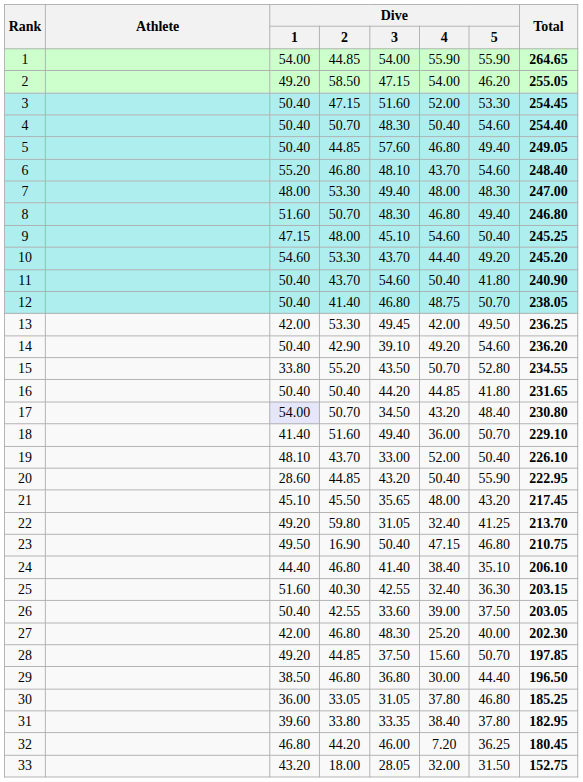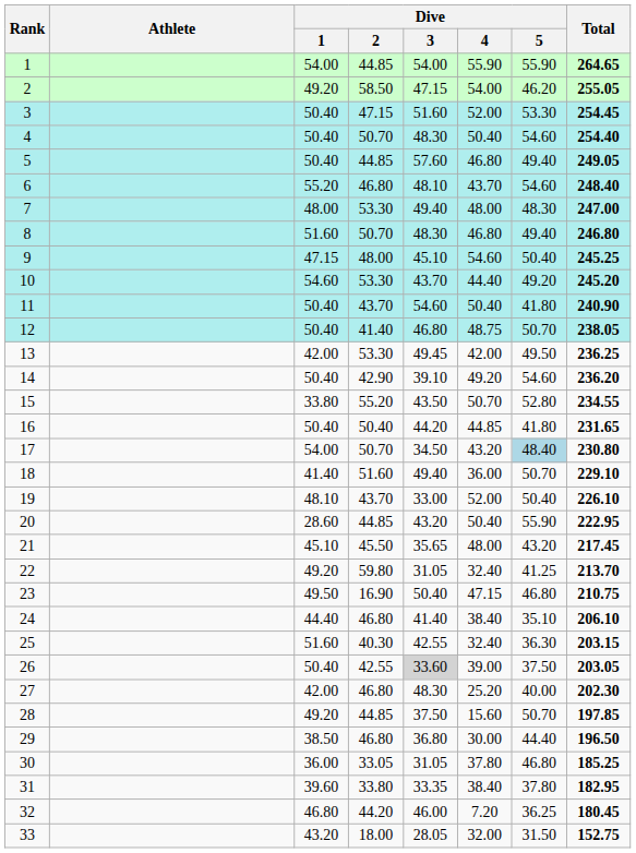17 | Dive / 1: lavender background -> no background
17 | Dive / 5: no background -> lightblue background
26 | Dive / 3: no background -> lightgrey background
